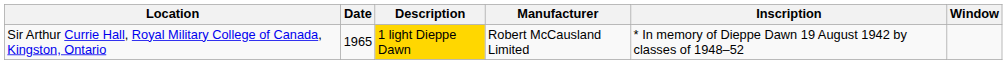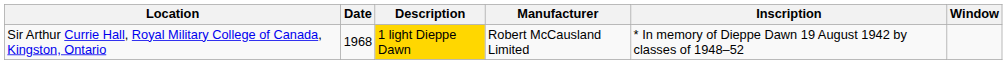row 2 | Date: 1965 -> 1968
